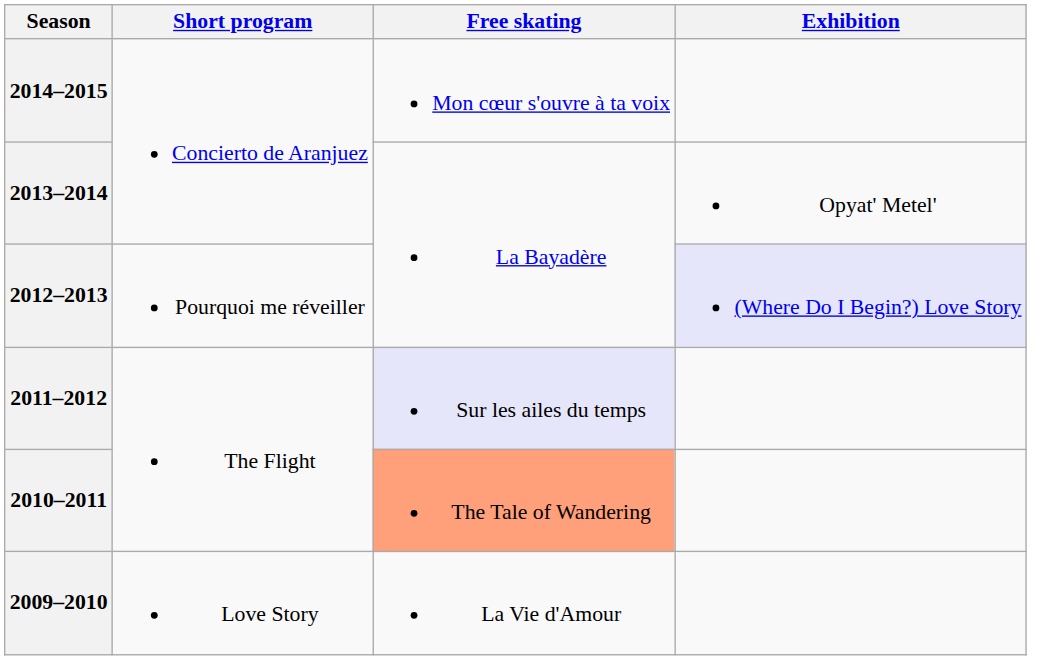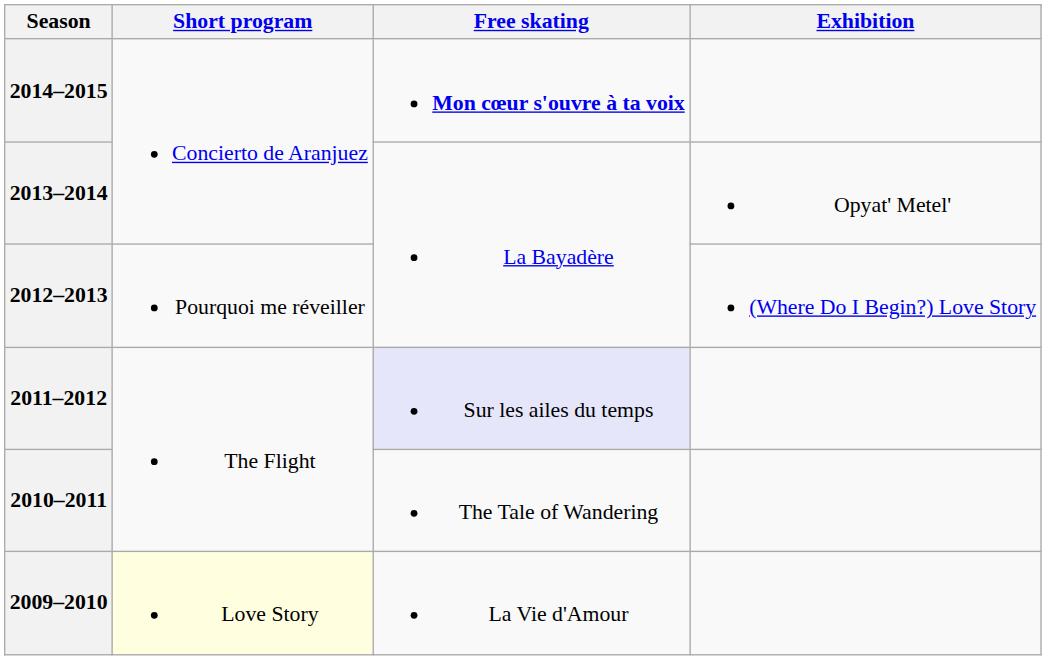2014–2015 | Free skating: normal -> bold
2012–2013 | Exhibition: lavender background -> no background
2010–2011 | Free skating: lightsalmon background -> no background
2009–2010 | Short program: no background -> lightyellow background
